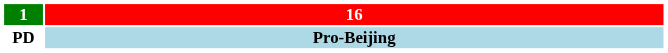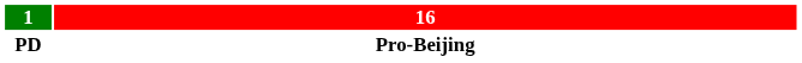PD | 16: lightblue background -> no background
